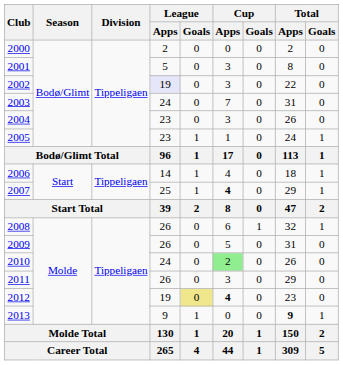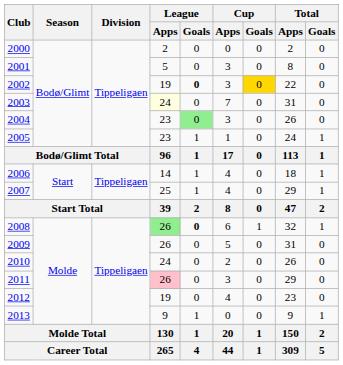2002 | League / Apps: lavender background -> no background
2002 | League / Goals: normal -> bold
2002 | Cup / Goals: no background -> gold background
2003 | League / Apps: no background -> lightyellow background
2004 | League / Goals: no background -> lightgreen background
2007 | Cup / Apps: bold -> normal
2008 | League / Apps: no background -> lightgreen background
2008 | League / Goals: normal -> bold
2010 | Cup / Apps: lightgreen background -> no background
2011 | League / Apps: no background -> pink background
2012 | League / Goals: khaki background -> no background
2012 | Cup / Apps: bold -> normal
2013 | Total / Apps: bold -> normal
